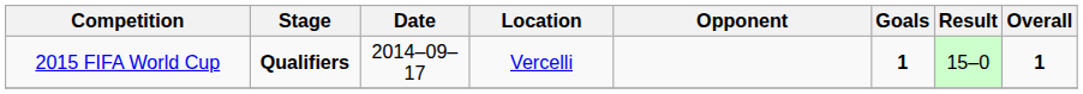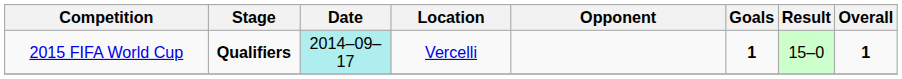2015 FIFA World Cup | Date: no background -> paleturquoise background
